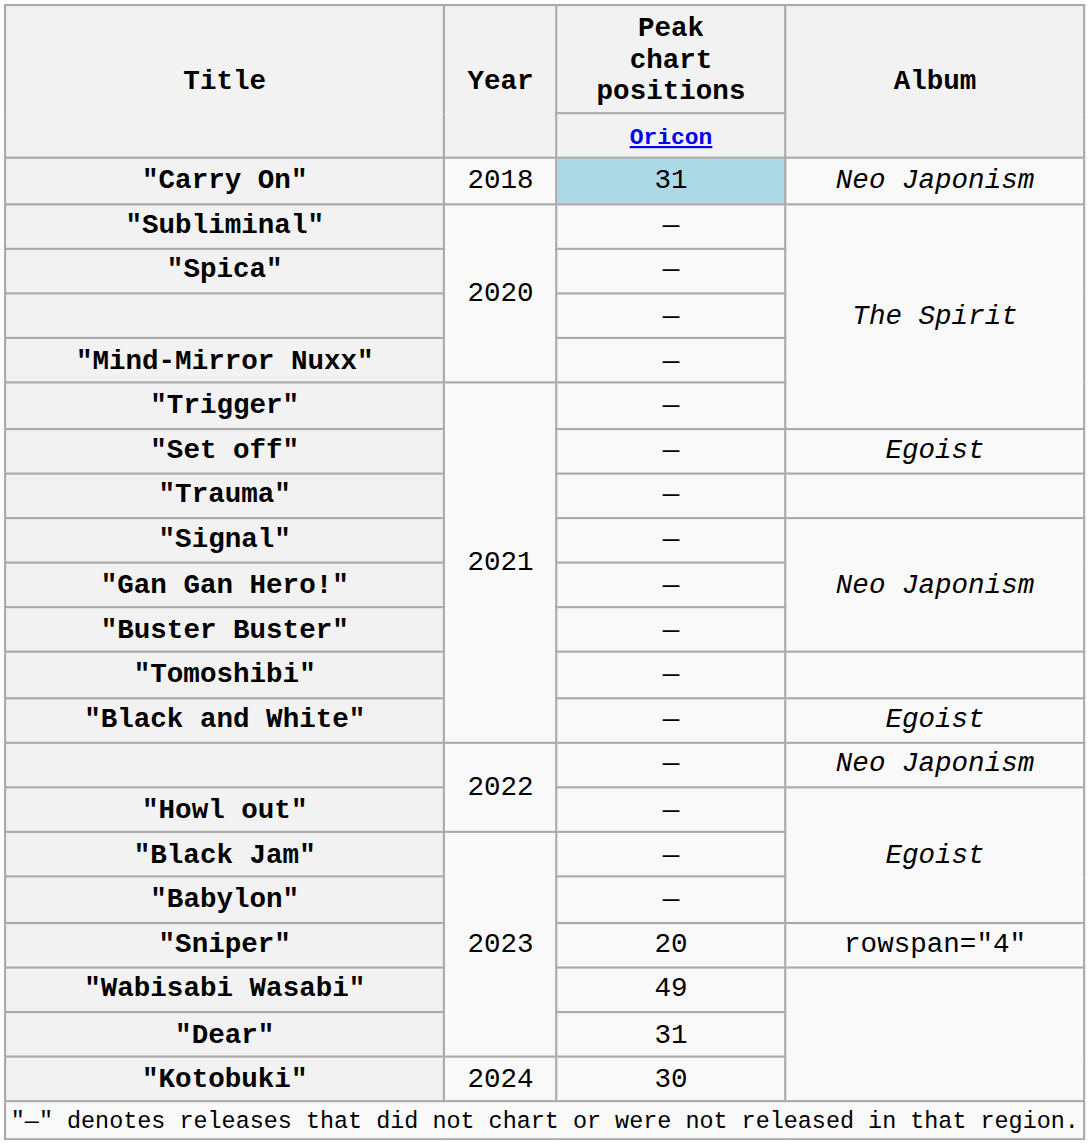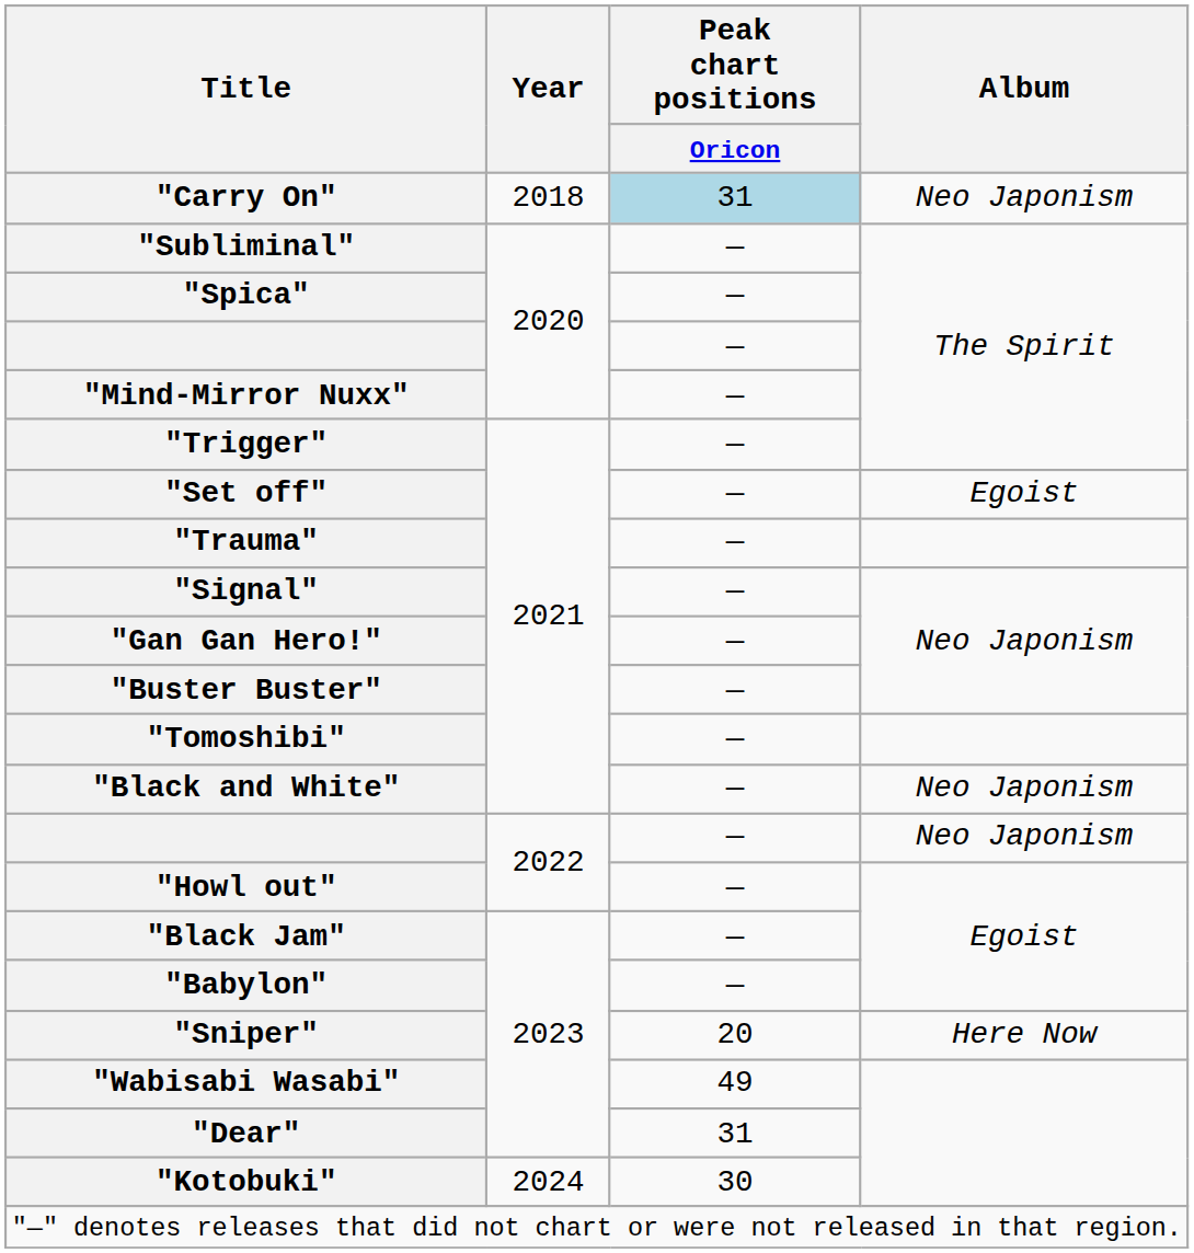"Black and White" | Album: Egoist -> Neo Japonism
"Sniper" | Album: rowspan="4" -> Here Now
